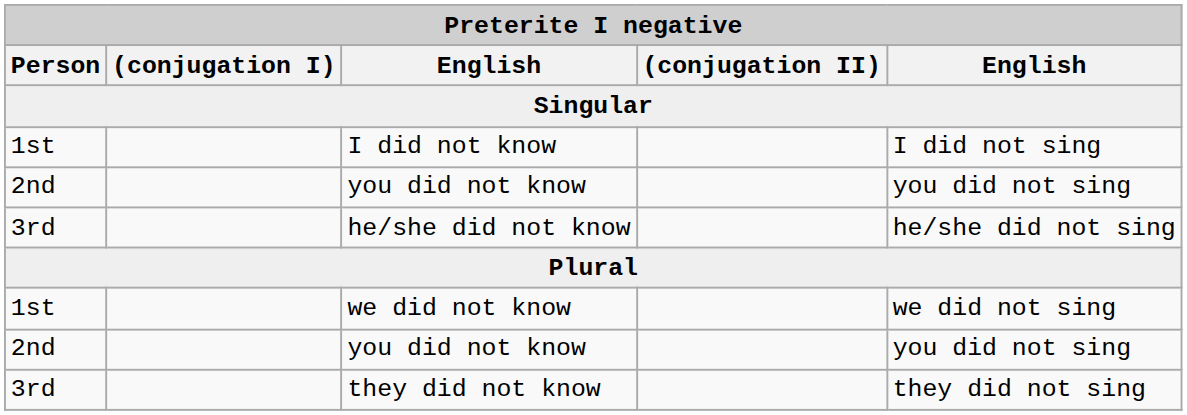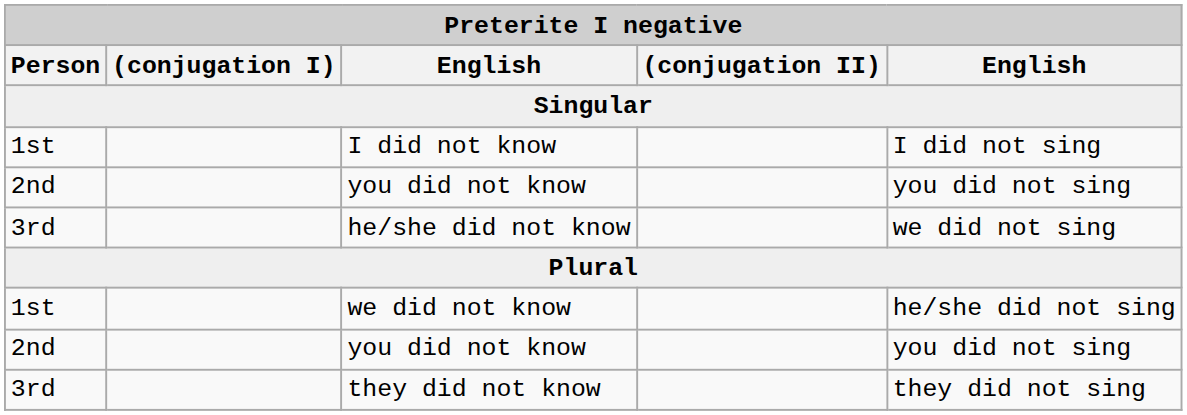he/she did not know | column 5: he/she did not sing -> we did not sing
we did not know | column 5: we did not sing -> he/she did not sing
